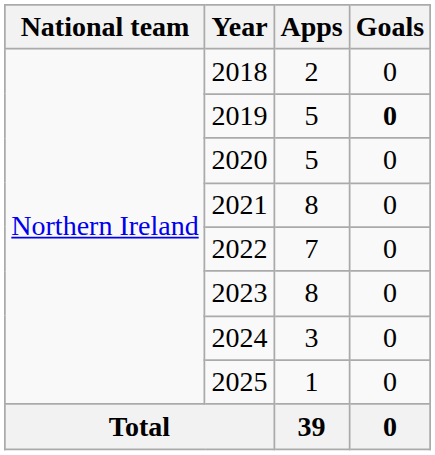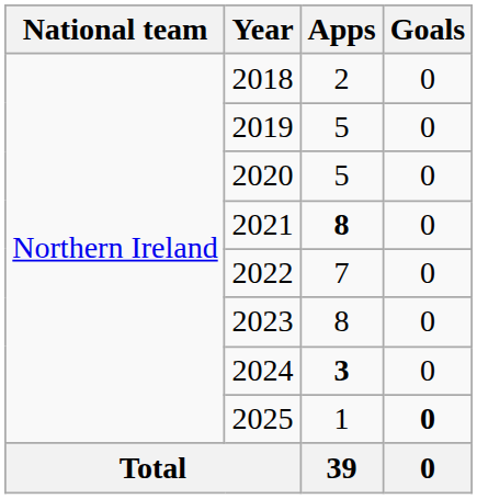2019 | Goals: bold -> normal
2021 | Apps: normal -> bold
2024 | Apps: normal -> bold
2025 | Goals: normal -> bold
